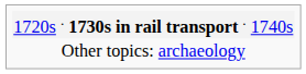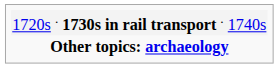row 2 | column 1: normal -> bold
